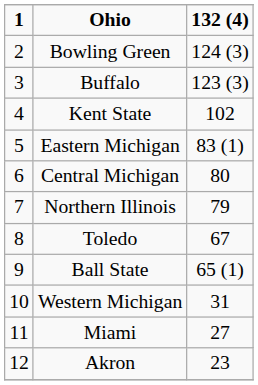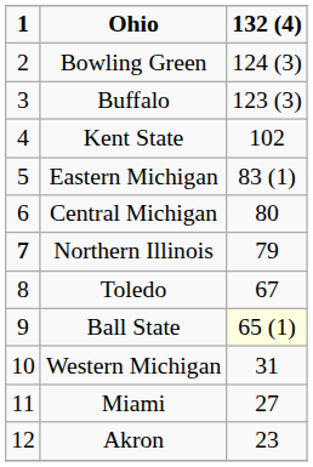Northern Illinois | 1: normal -> bold
Ball State | 132 (4): no background -> lightyellow background
